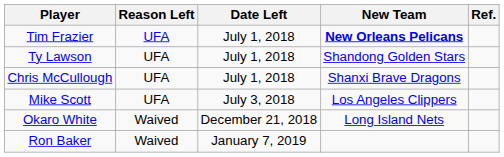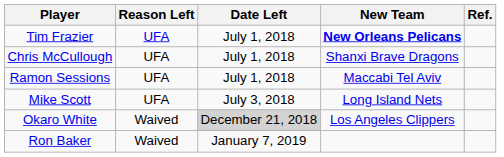- row: Ty Lawson | UFA | July 1, 2018 | Shandong Golden Stars
+ row: Ramon Sessions | UFA | July 1, 2018 | Maccabi Tel Aviv
Mike Scott | New Team: Los Angeles Clippers -> Long Island Nets
Okaro White | Date Left: no background -> lightgrey background
Okaro White | New Team: Long Island Nets -> Los Angeles Clippers
